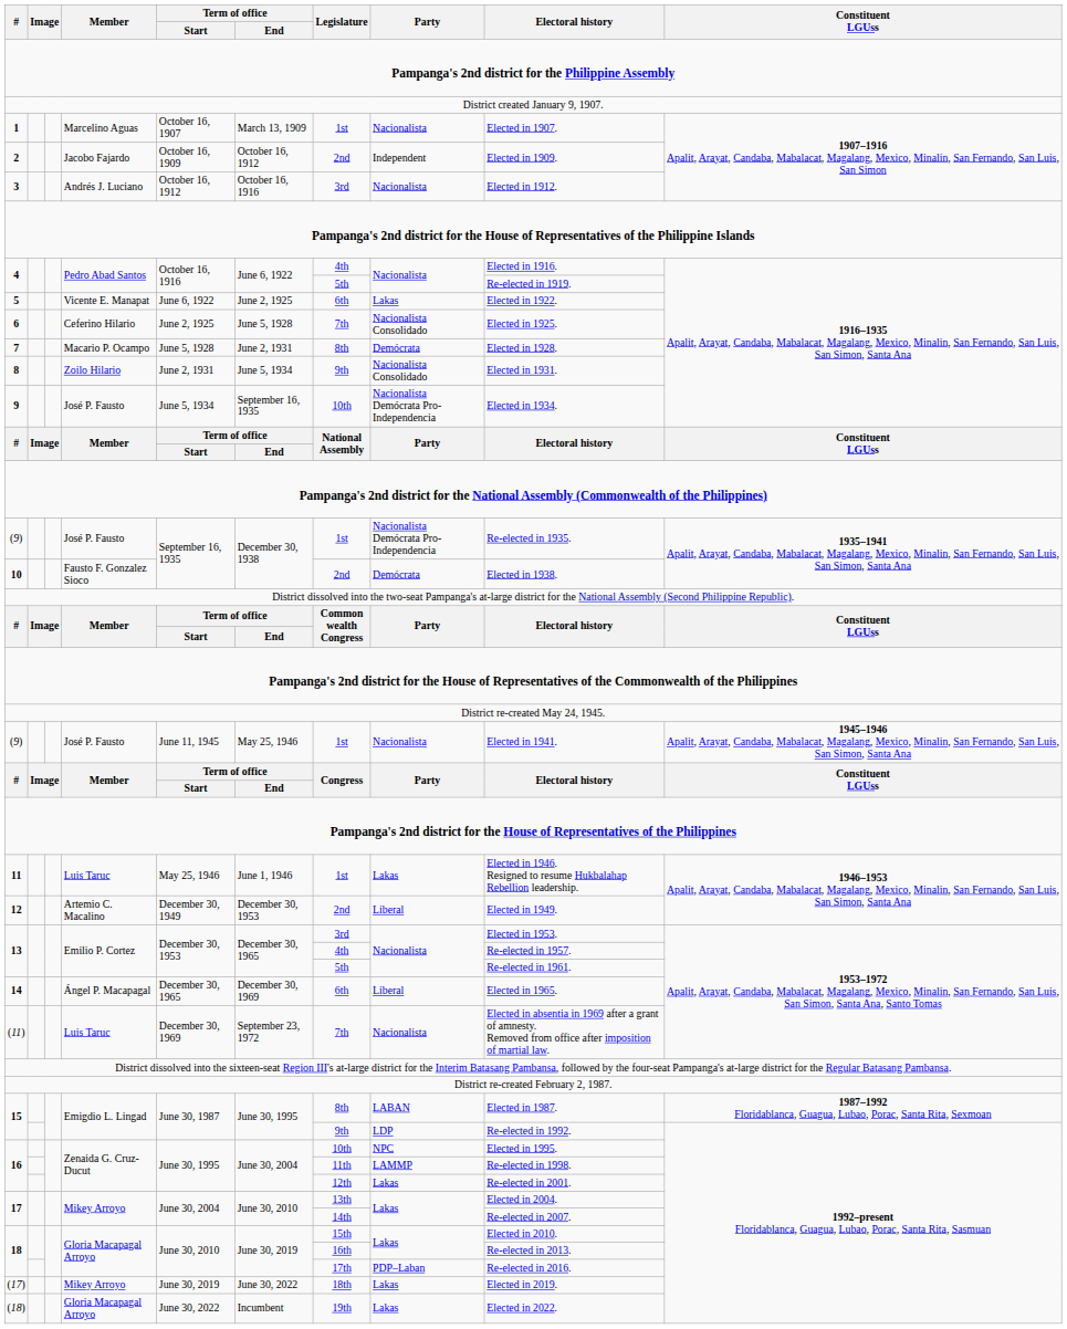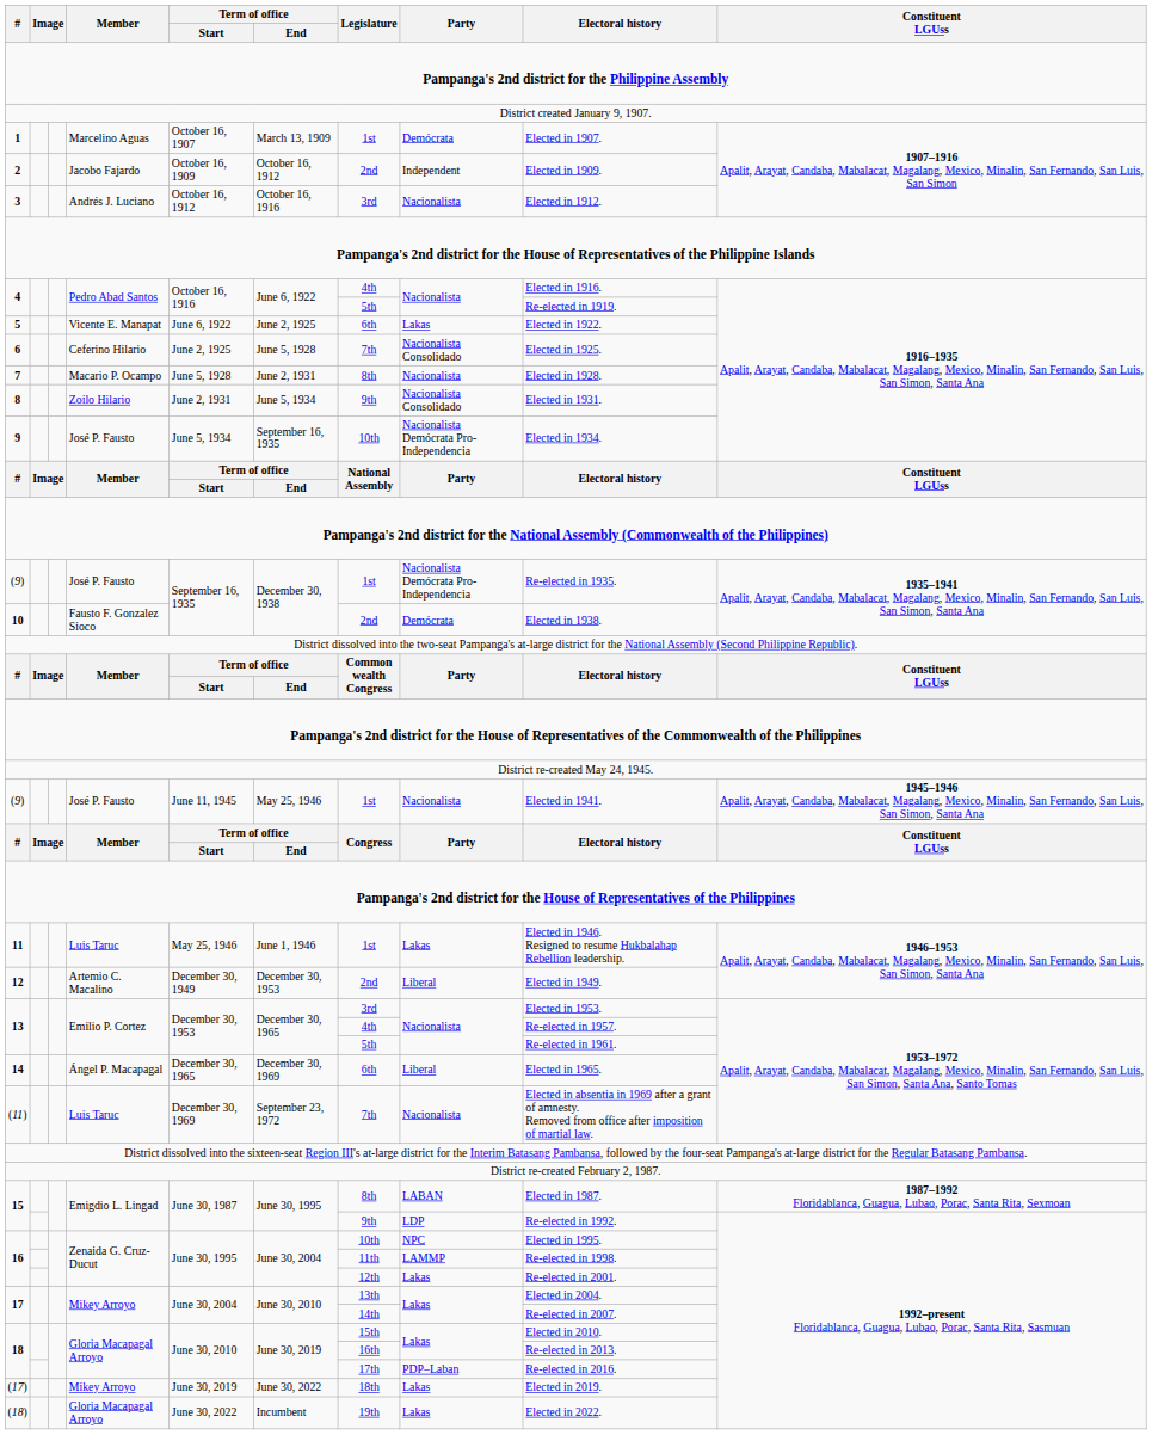1 | Party: Nacionalista -> Demócrata
7 | Party: Demócrata -> Nacionalista
